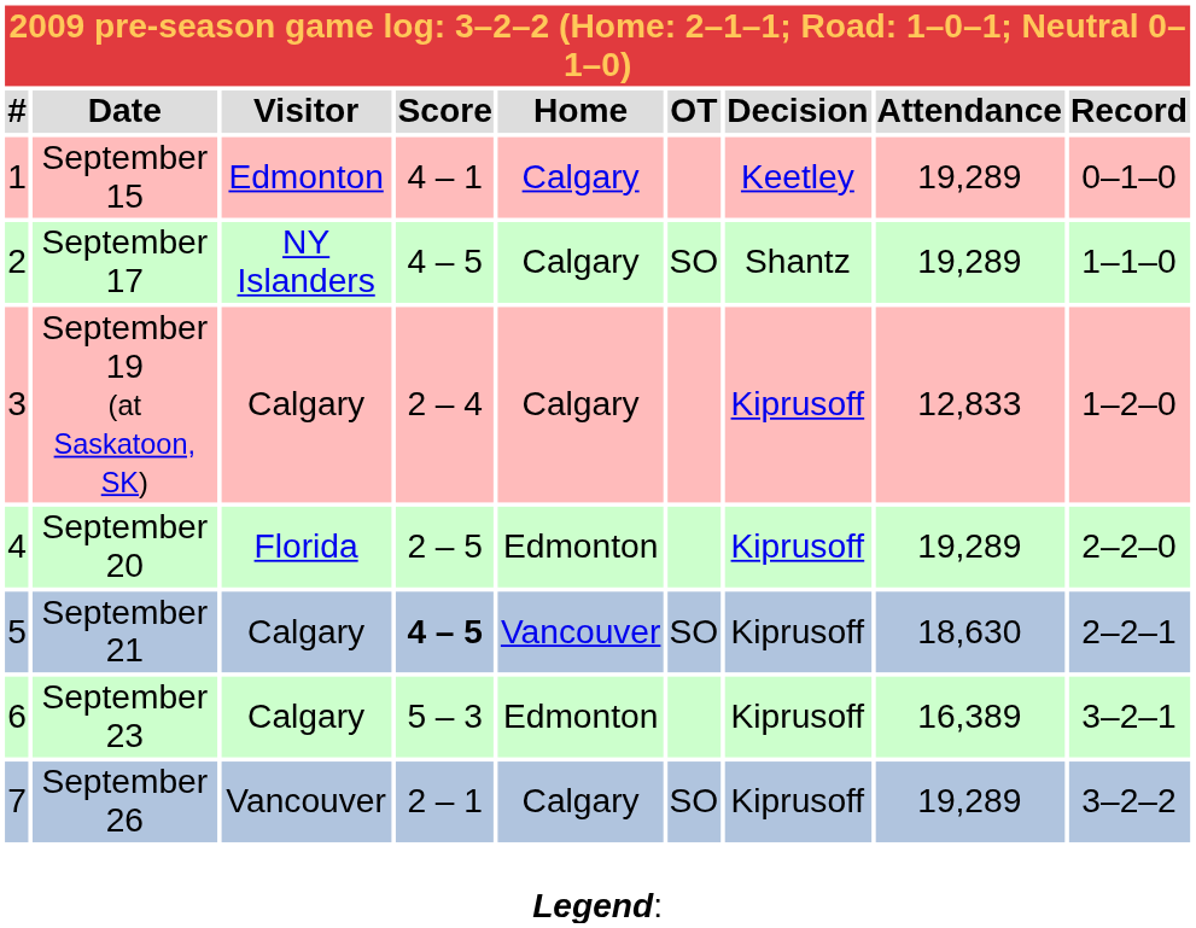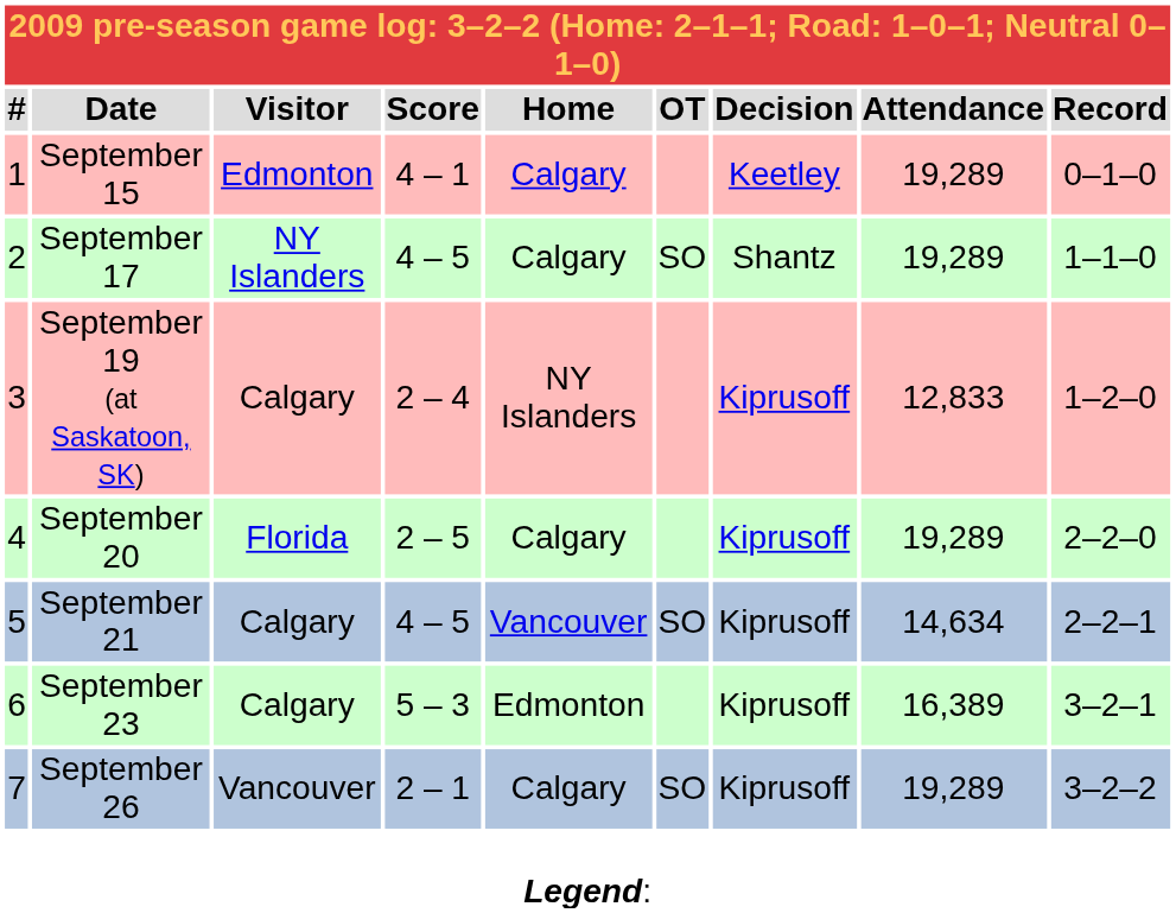September 19 (at Saskatoon, SK) | Home: Calgary -> NY Islanders
September 20 | Home: Edmonton -> Calgary
September 21 | Score: bold -> normal
September 21 | Attendance: 18,630 -> 14,634
